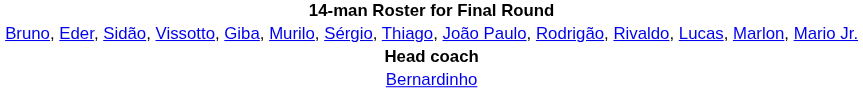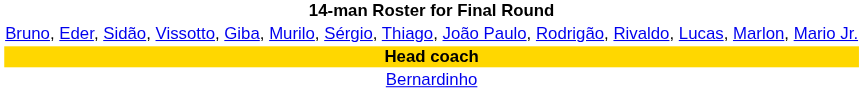row 3 | column 1: no background -> gold background
